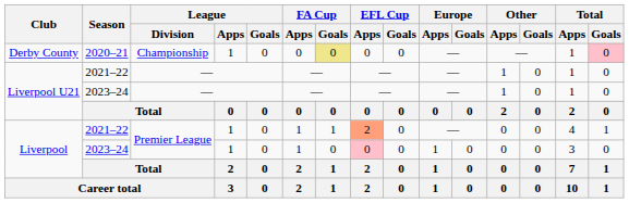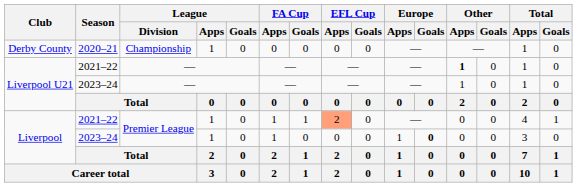Derby County | FA Cup / Goals: khaki background -> no background
Derby County | Total / Goals: pink background -> no background
Liverpool U21 / 2021–22 | Other / Apps: normal -> bold
Liverpool / 2023–24 | EFL Cup / Apps: pink background -> no background
Liverpool / 2023–24 | Europe / Goals: normal -> bold
